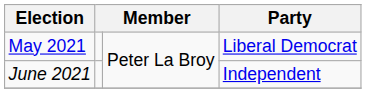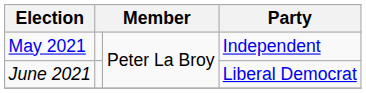May 2021 | Party: Liberal Democrat -> Independent
June 2021 | Party: Independent -> Liberal Democrat
